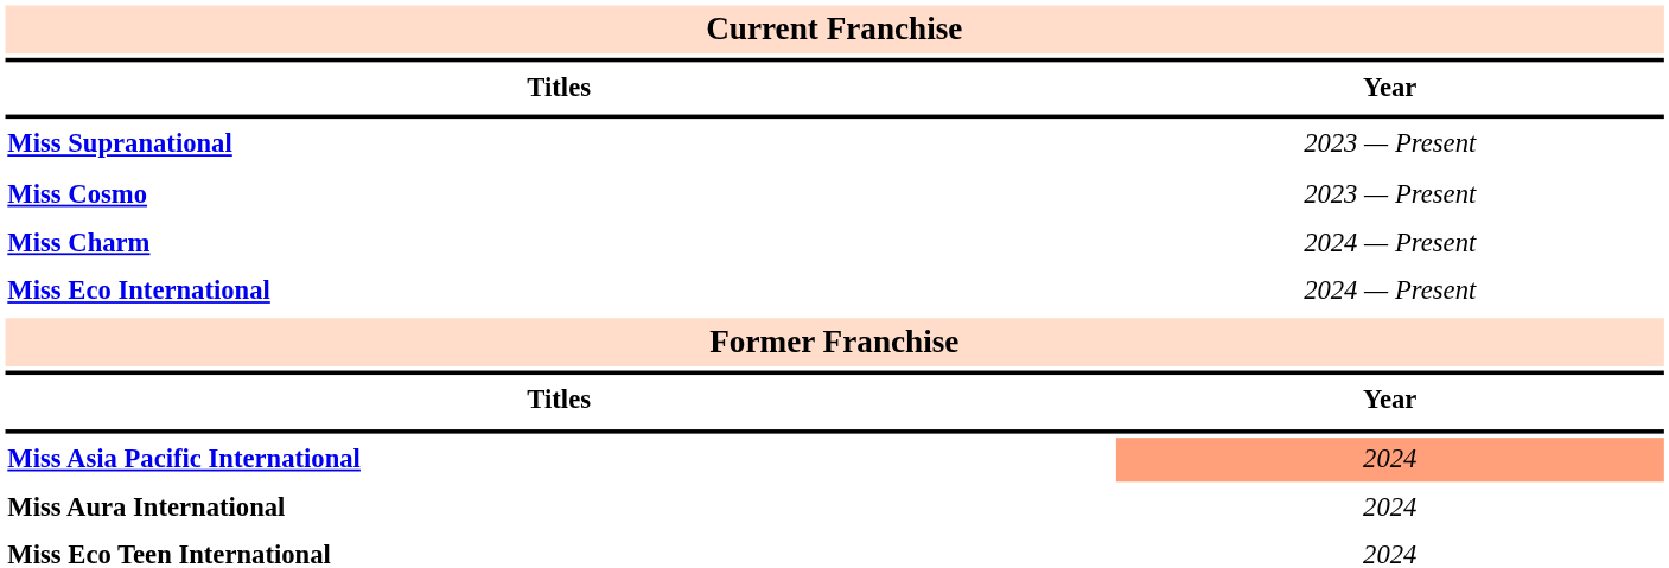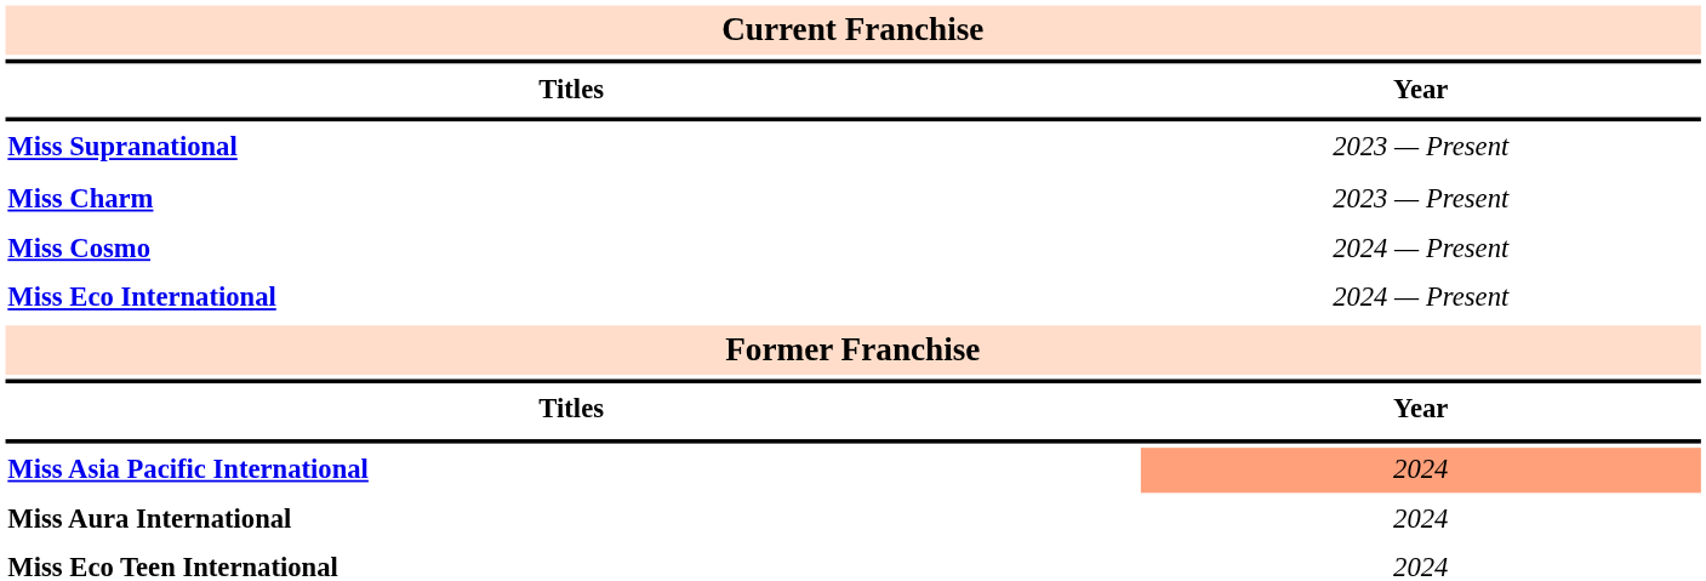row 4 | column 1: Miss Cosmo -> Miss Charm
row 5 | column 1: Miss Charm -> Miss Cosmo
